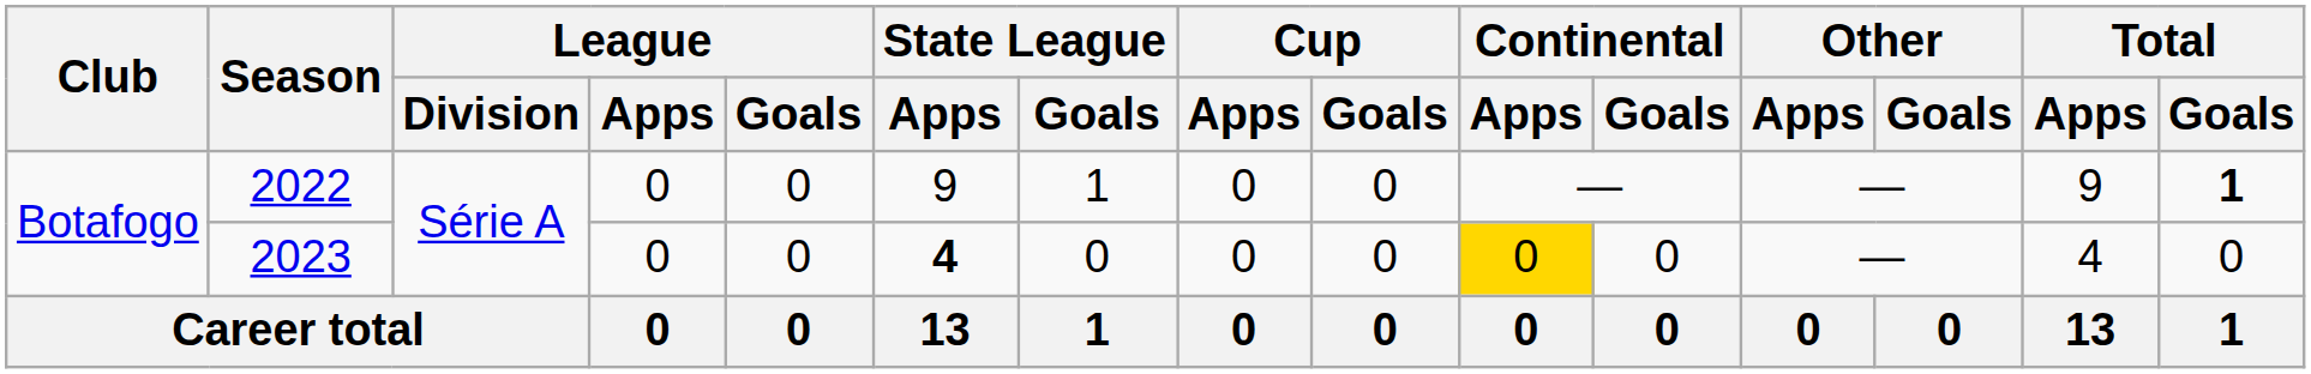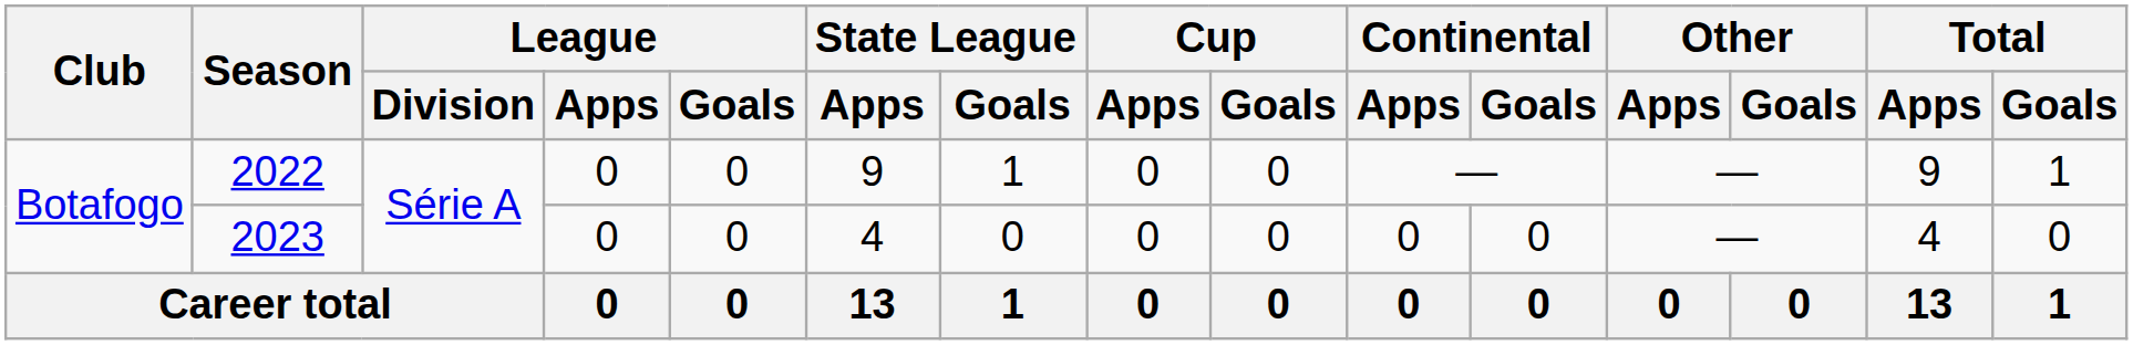2022 | Total / Goals: bold -> normal
2023 | State League / Apps: bold -> normal
2023 | Continental / Apps: gold background -> no background
